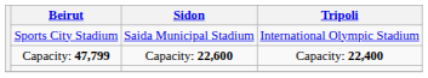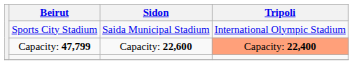Capacity: 47,799 | Tripoli: no background -> lightsalmon background
